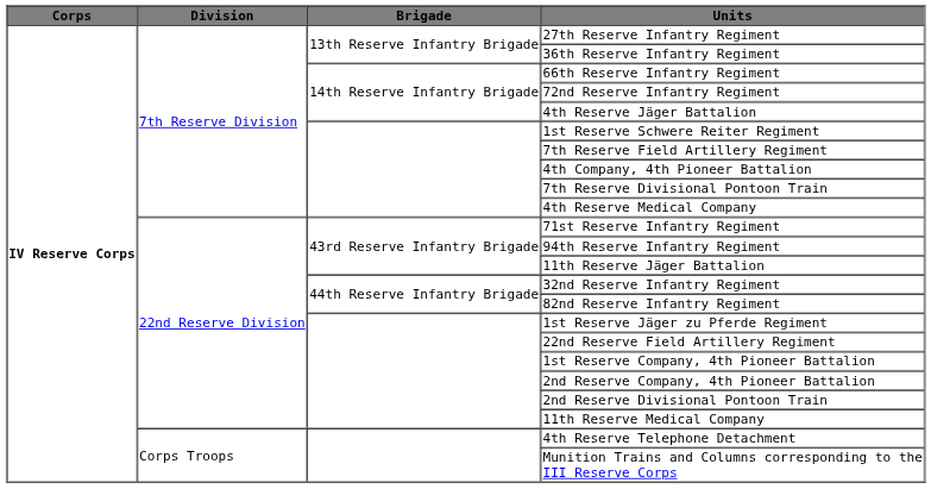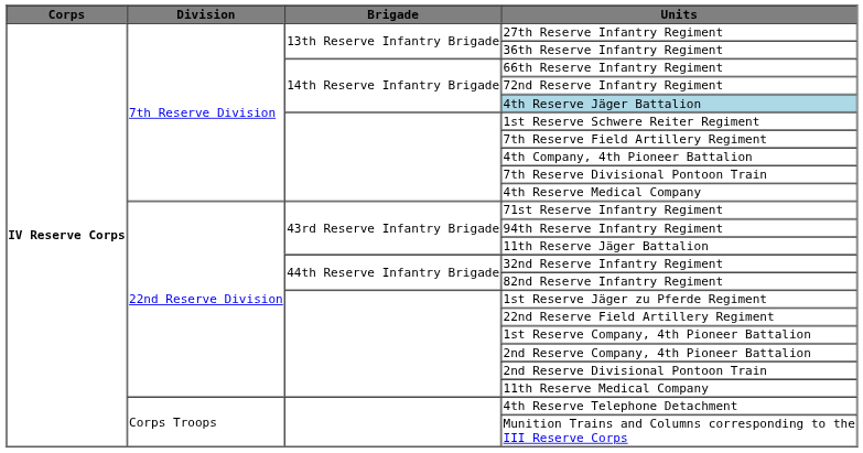4th Reserve Jäger Battalion | Units: no background -> lightblue background
